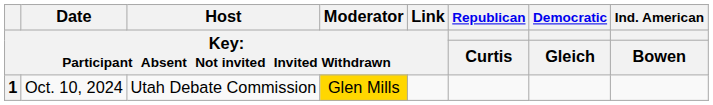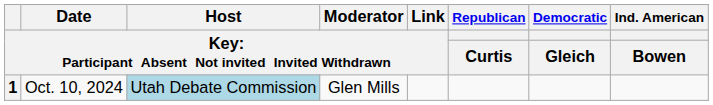1 | column 3: no background -> lightblue background
1 | column 4: gold background -> no background
